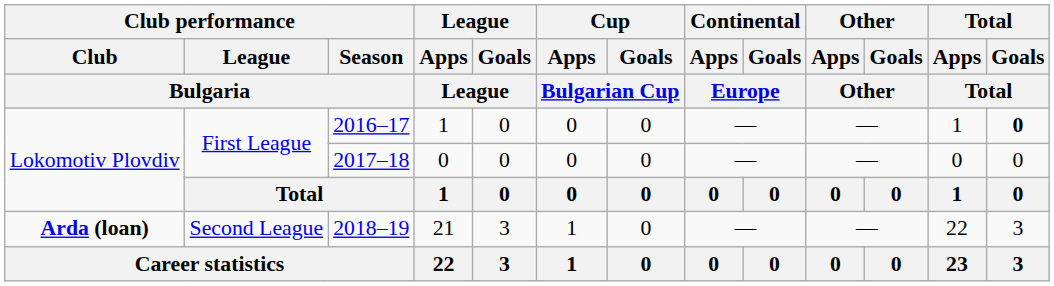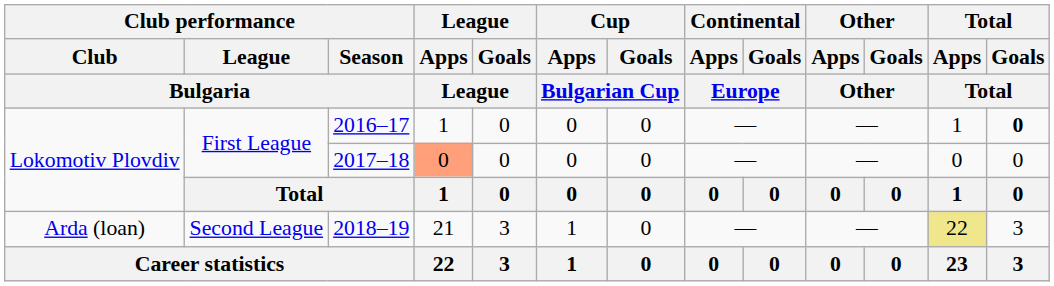2017–18 | League / Apps / League: no background -> lightsalmon background
2018–19 | Club performance / Club / Bulgaria: bold -> normal
2018–19 | Total / Apps / Total: no background -> khaki background
